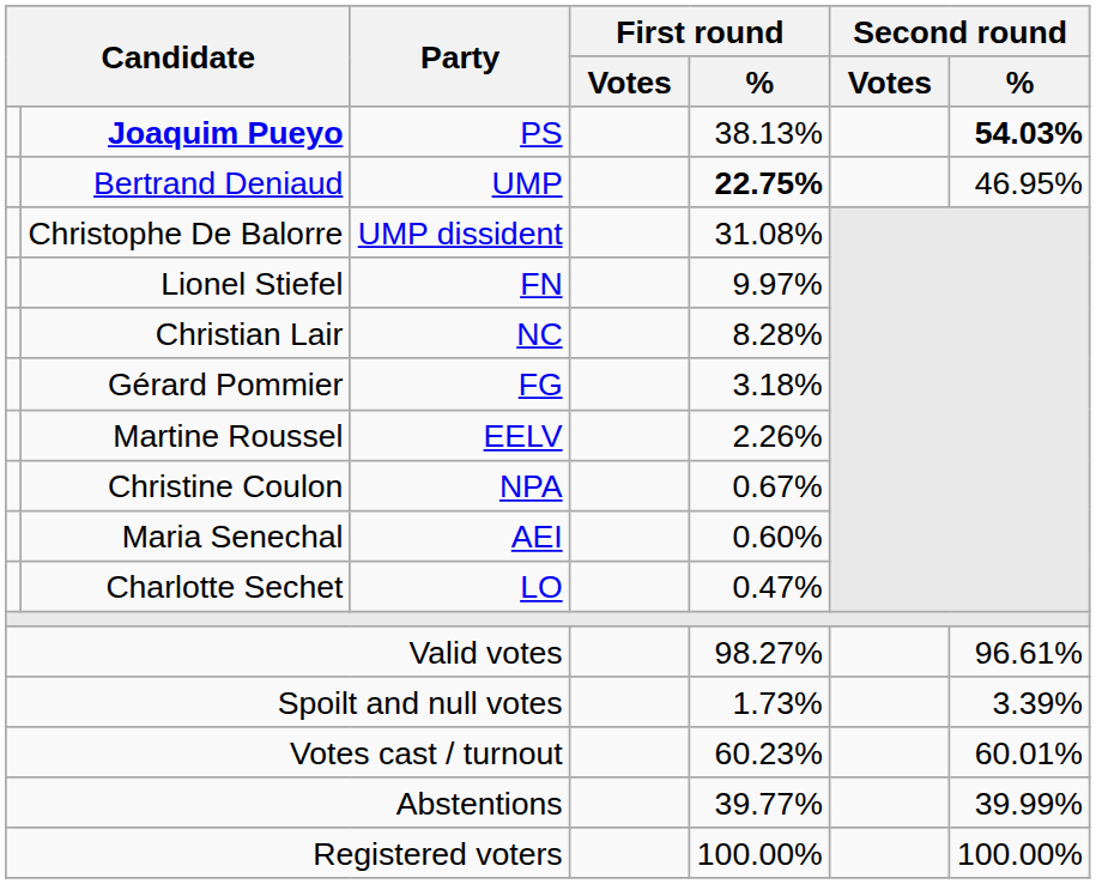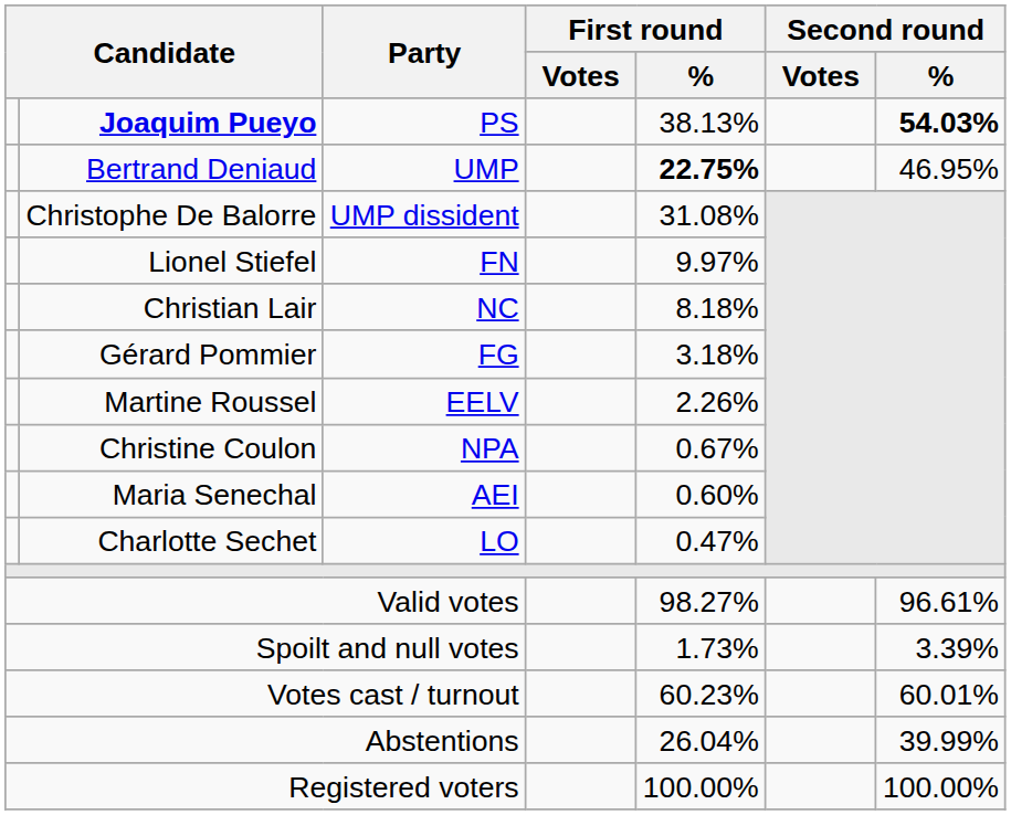Christian Lair | First round / %: 8.28% -> 8.18%
Abstentions | First round / %: 39.77% -> 26.04%
